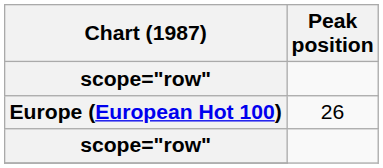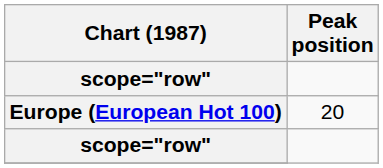Europe (European Hot 100) | Peak position: 26 -> 20
